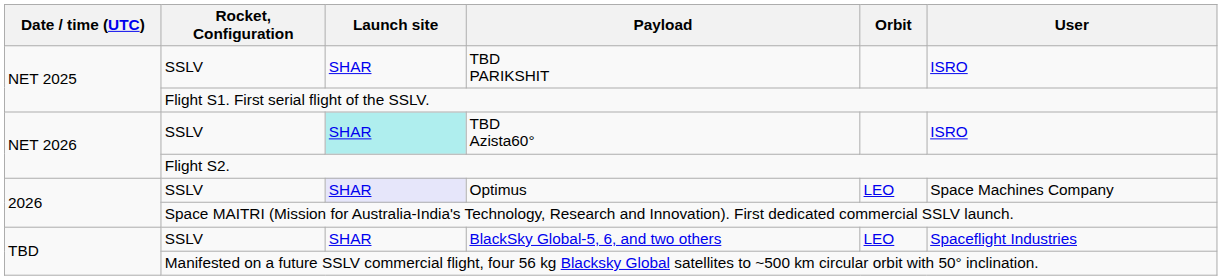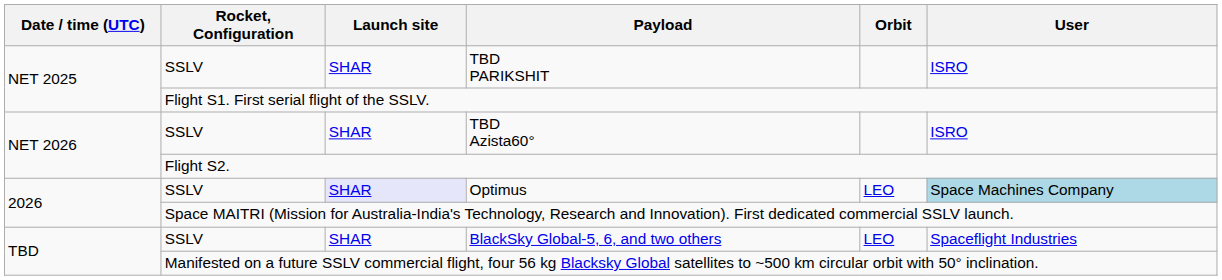TBD Azista60° | Launch site: paleturquoise background -> no background
Optimus | User: no background -> lightblue background
